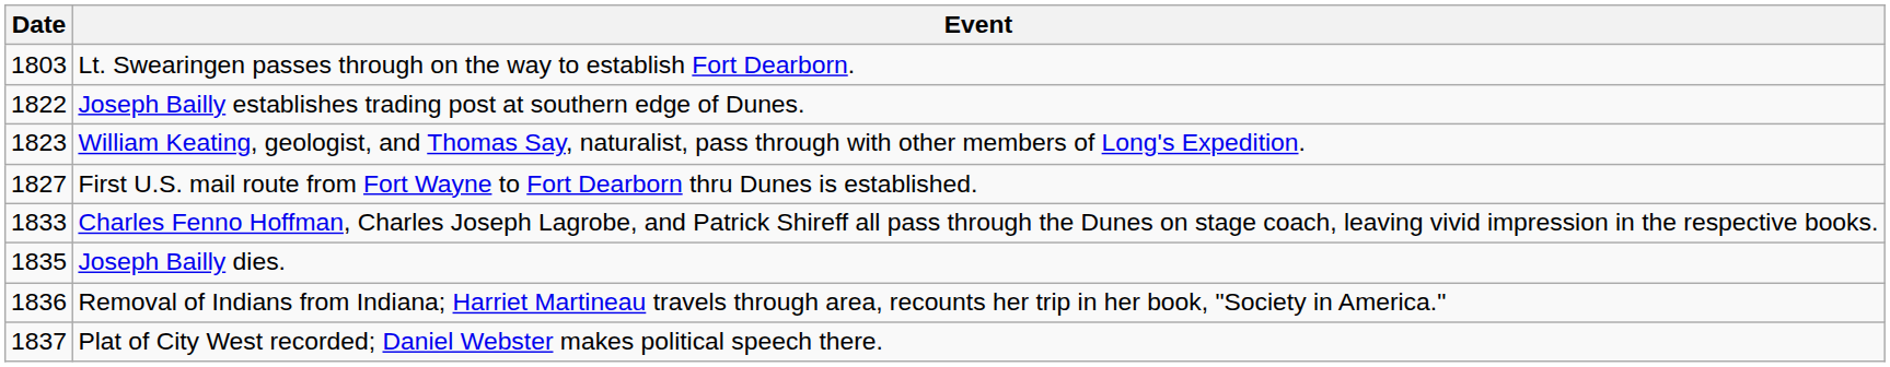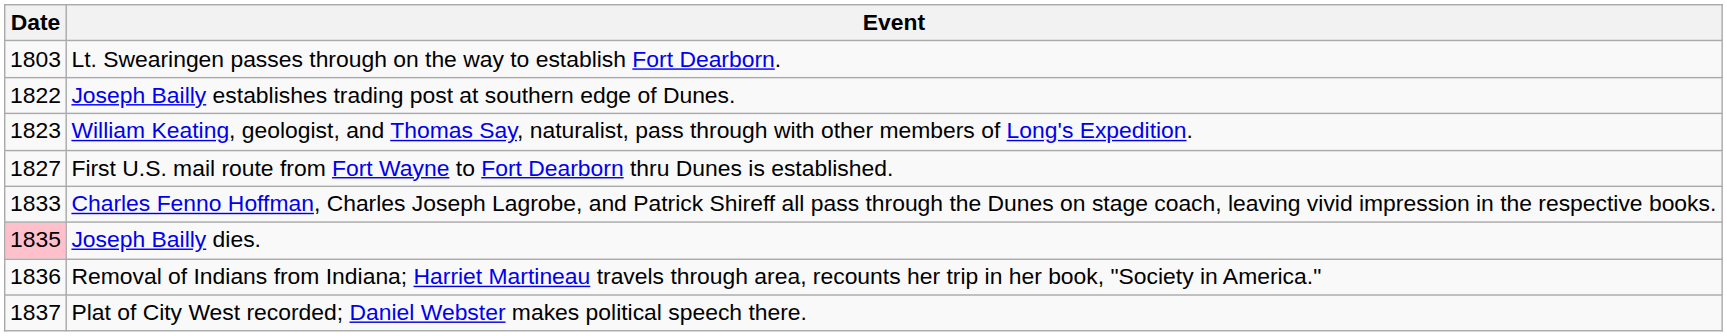Joseph Bailly dies. | Date: no background -> pink background
